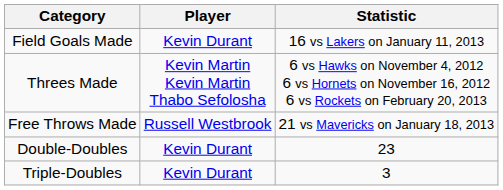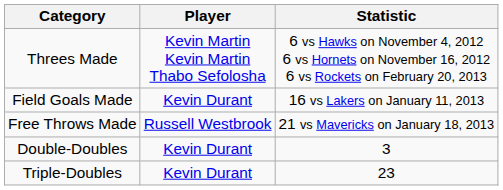rows swapped: Field Goals Made <-> Threes Made
Double-Doubles | Statistic: 23 -> 3
Triple-Doubles | Statistic: 3 -> 23
